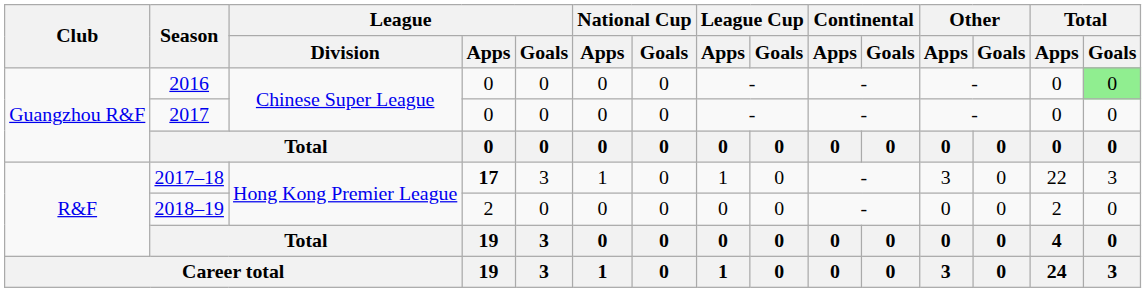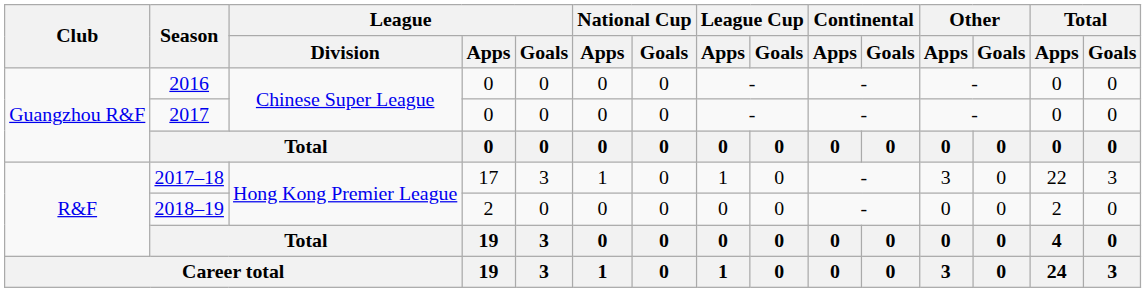2016 | Total / Goals: lightgreen background -> no background
2017–18 | League / Apps: bold -> normal
